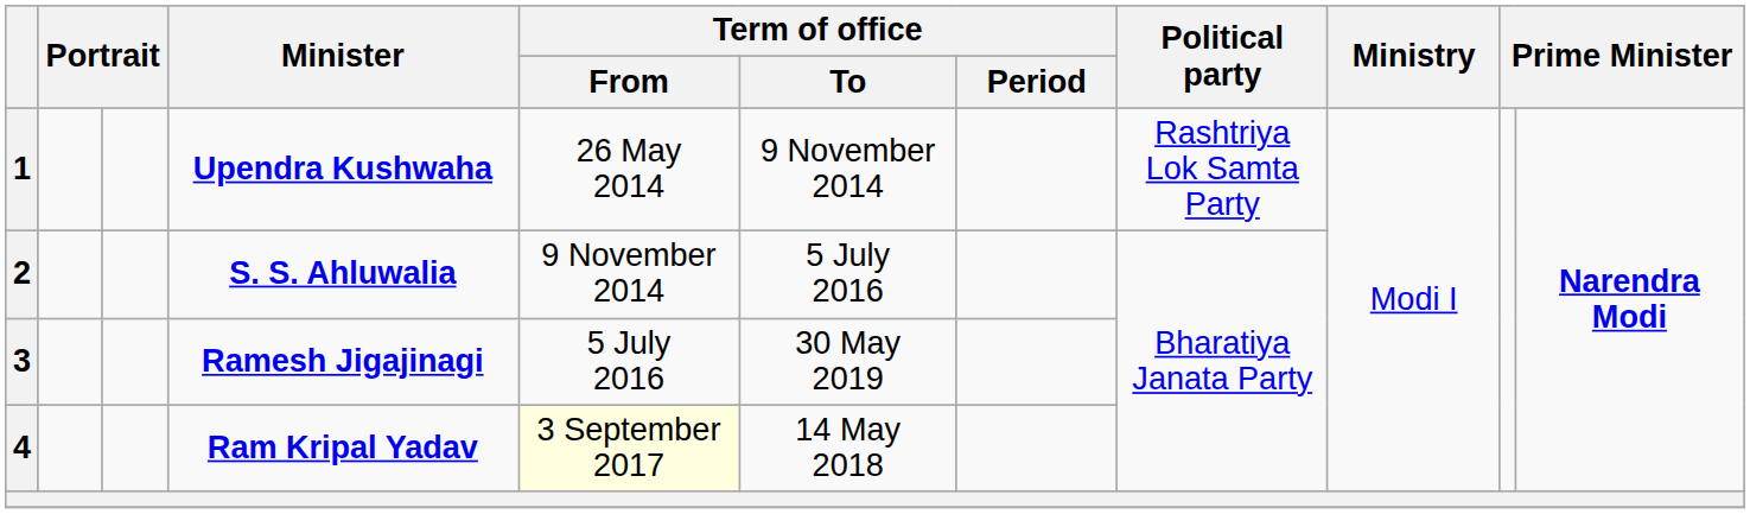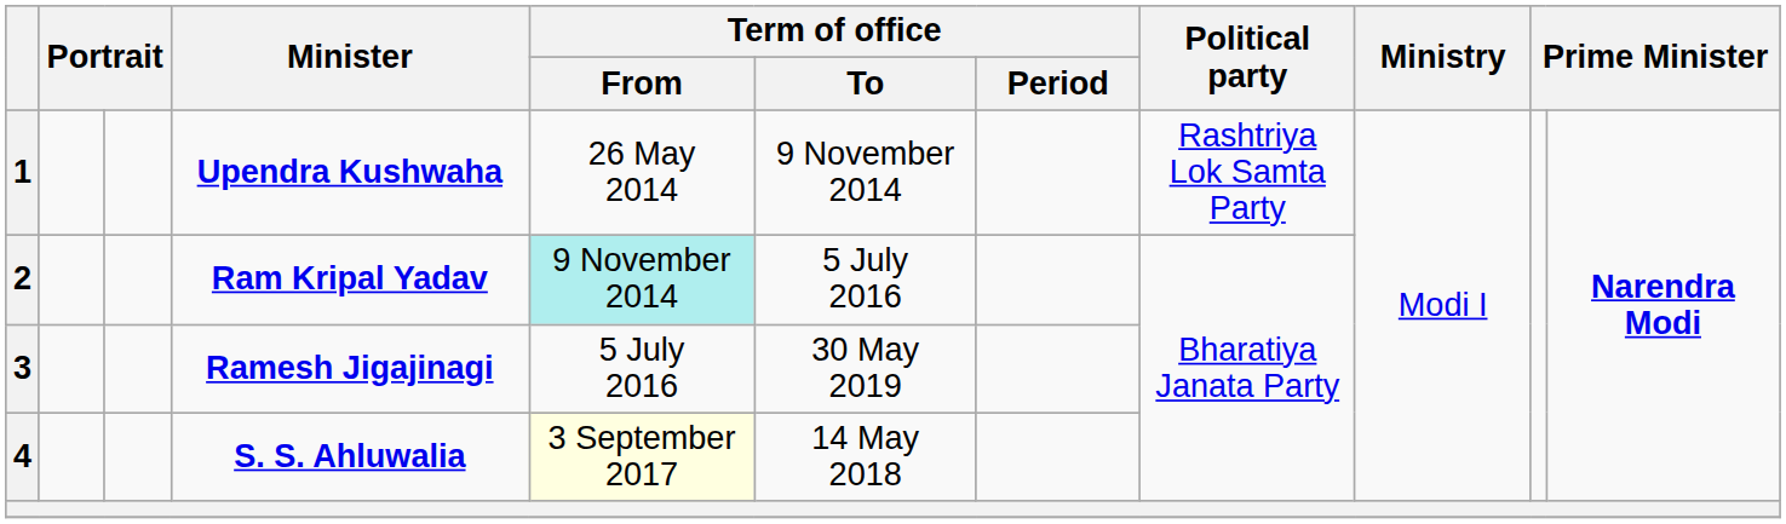2 | Minister: S. S. Ahluwalia -> Ram Kripal Yadav
2 | Term of office / From: no background -> paleturquoise background
4 | Minister: Ram Kripal Yadav -> S. S. Ahluwalia
